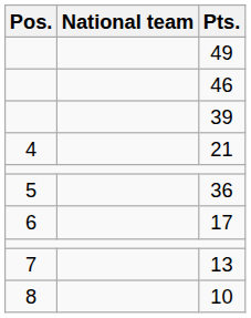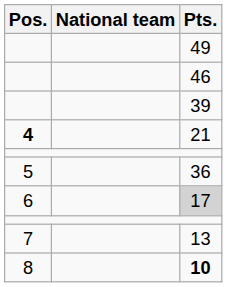21 | Pos.: normal -> bold
17 | Pts.: no background -> lightgrey background
10 | Pts.: normal -> bold
